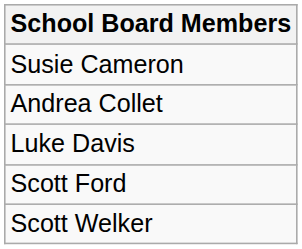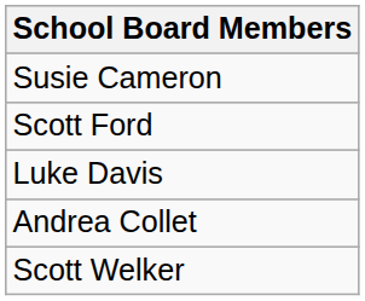row 3 | column 1: Andrea Collet -> Scott Ford
row 5 | column 1: Scott Ford -> Andrea Collet
